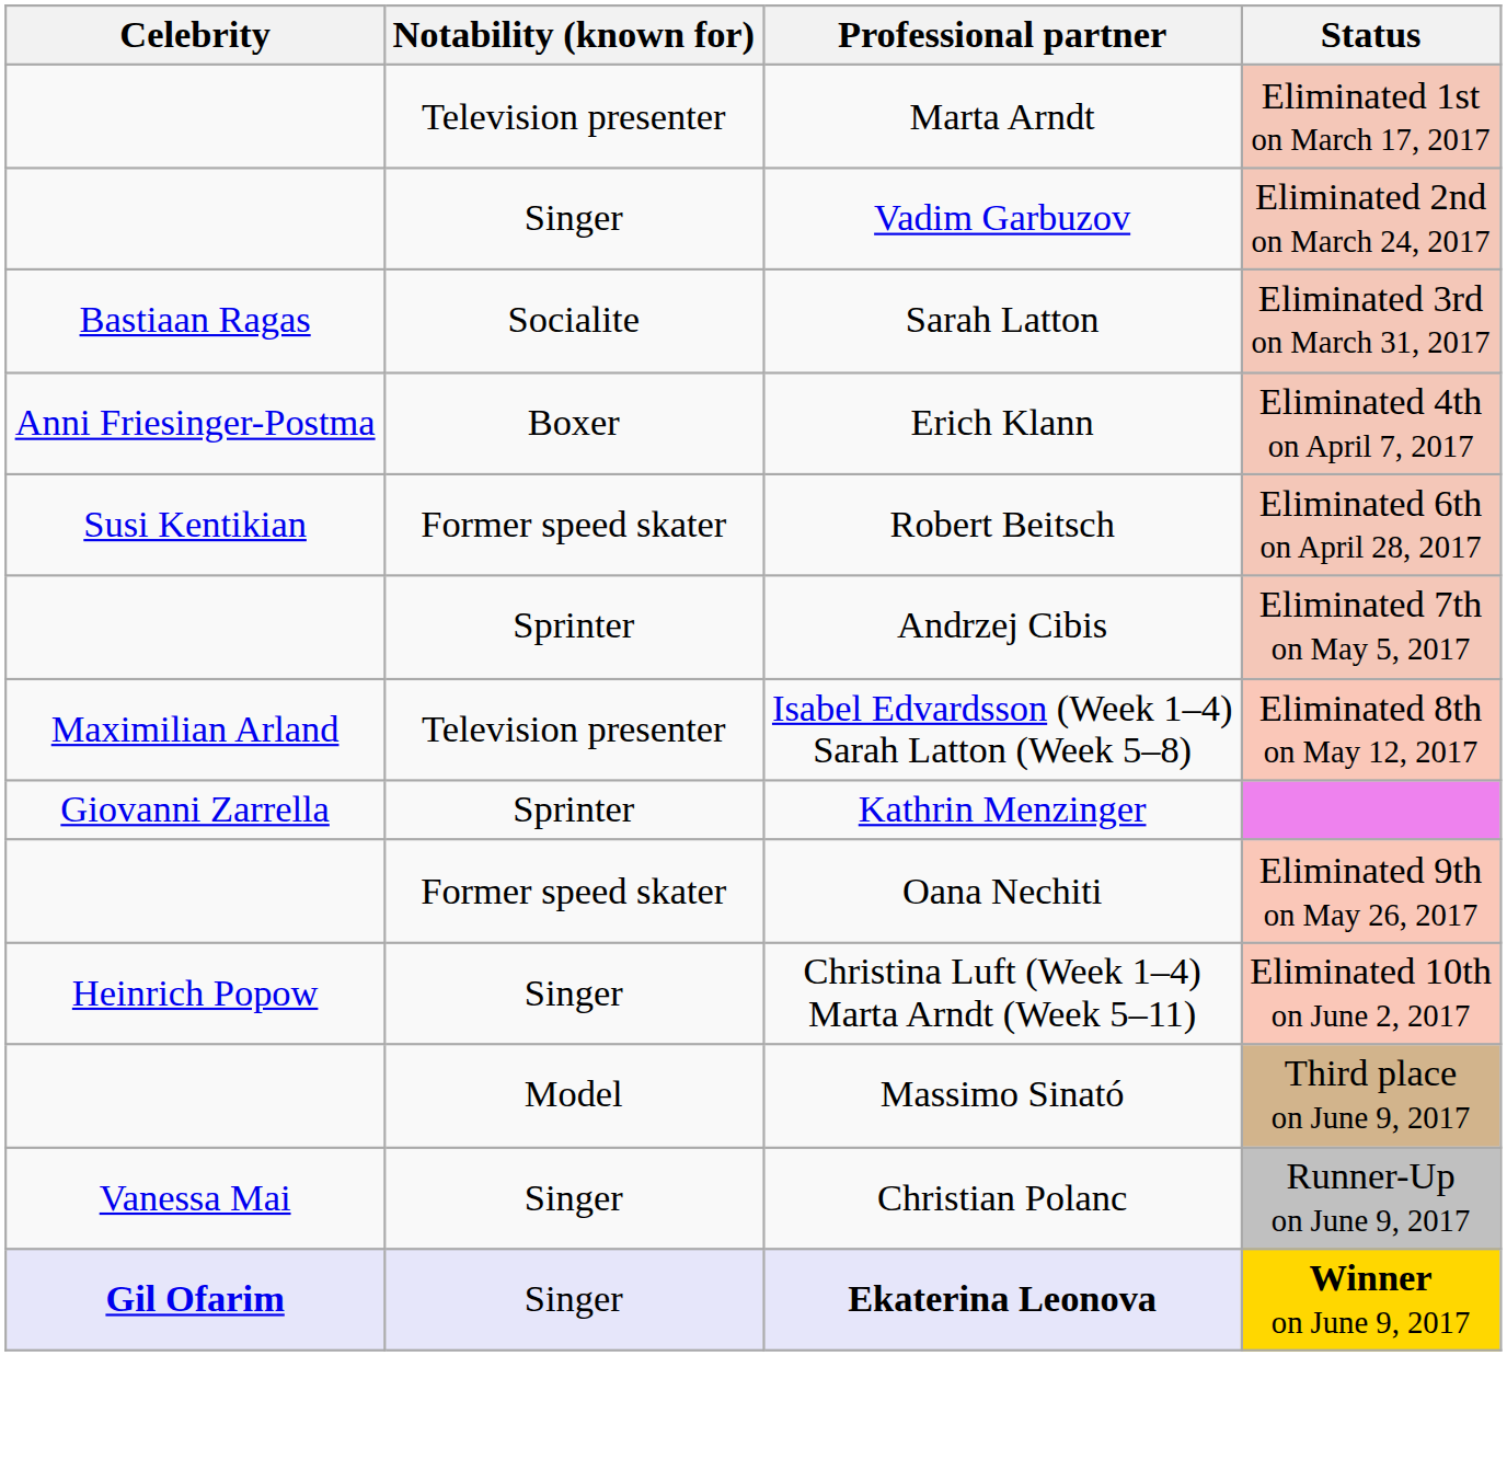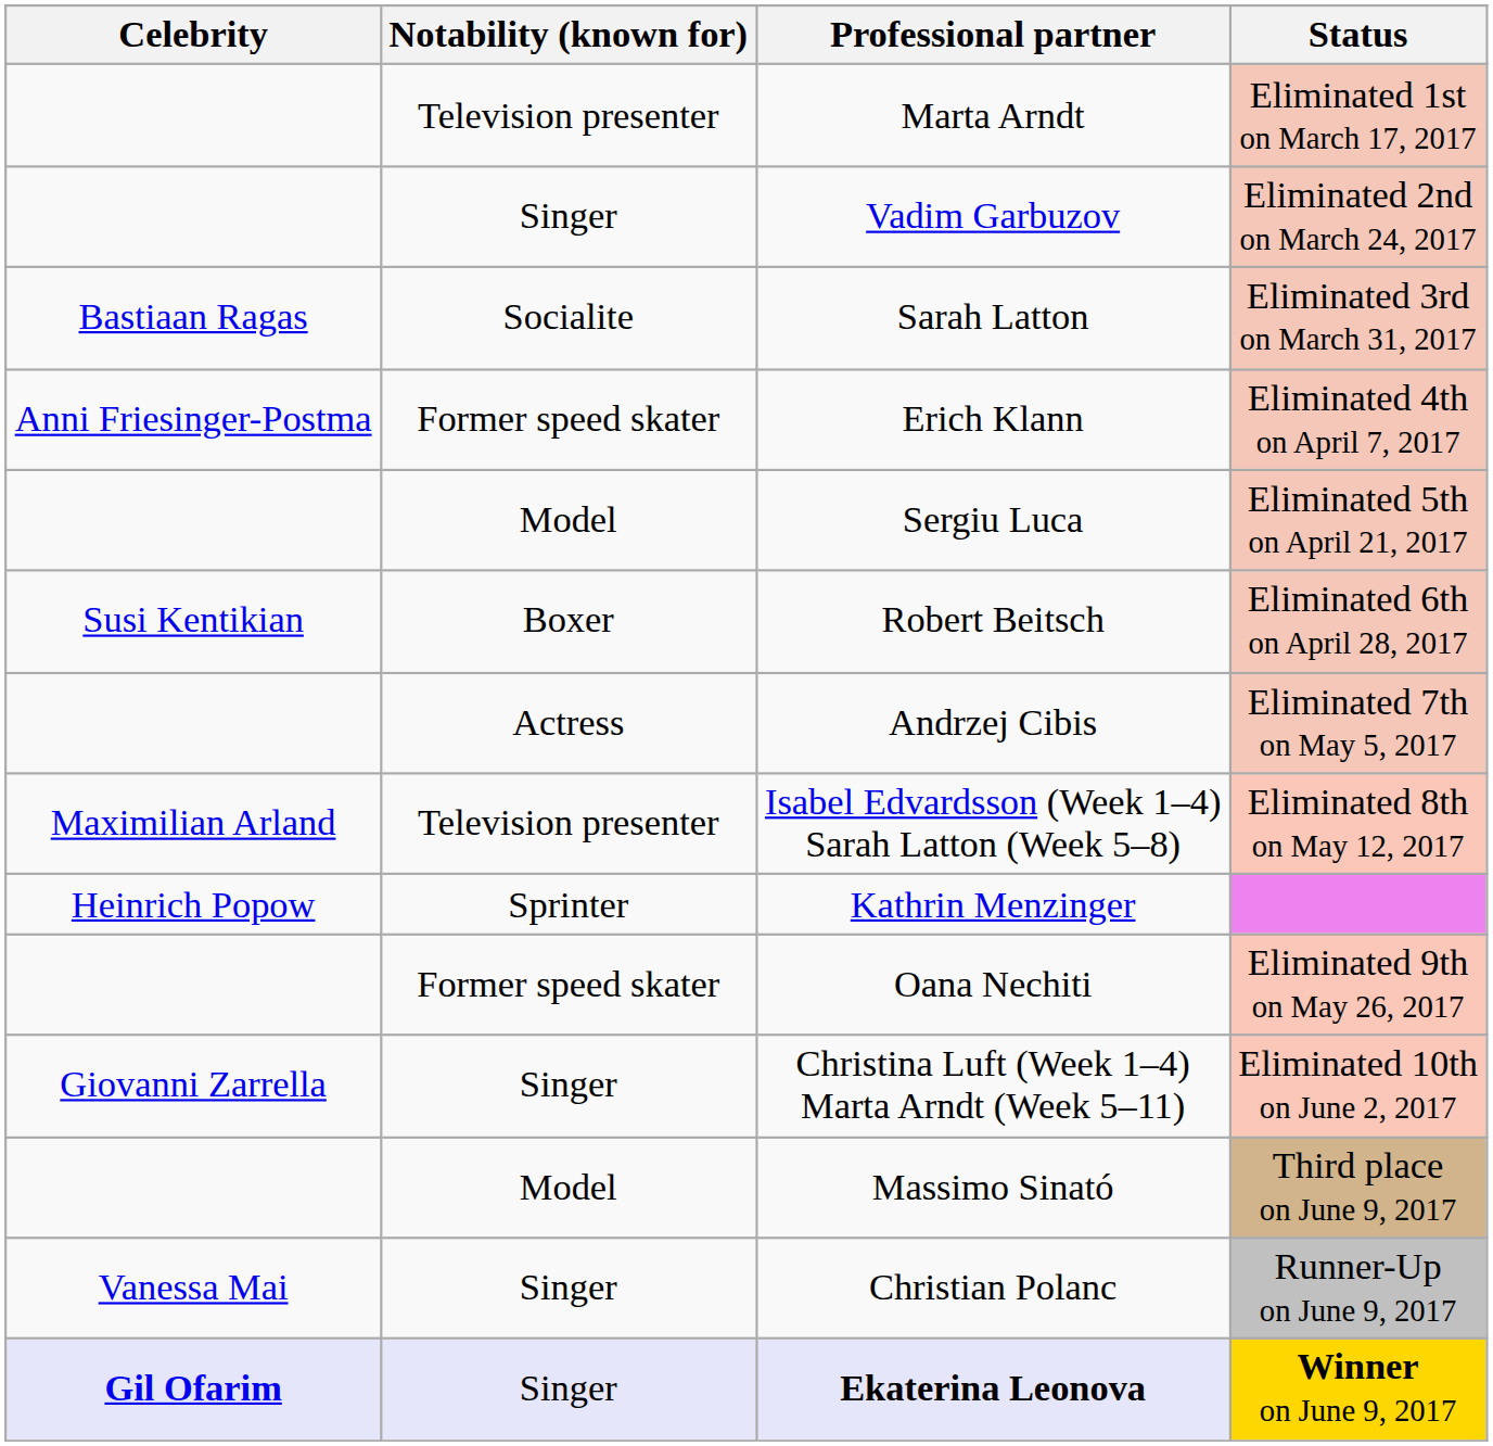Erich Klann | Notability (known for): Boxer -> Former speed skater
+ row: Model | Sergiu Luca | Eliminated 5th on April 21, 2017
Robert Beitsch | Notability (known for): Former speed skater -> Boxer
Andrzej Cibis | Notability (known for): Sprinter -> Actress
Kathrin Menzinger | Celebrity: Giovanni Zarrella -> Heinrich Popow
Christina Luft (Week 1–4) Marta Arndt (Week 5–11) | Celebrity: Heinrich Popow -> Giovanni Zarrella
